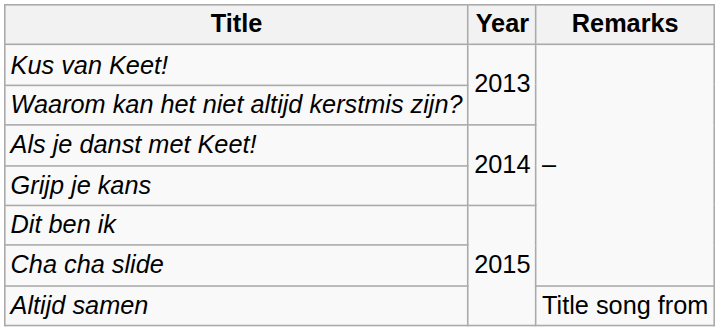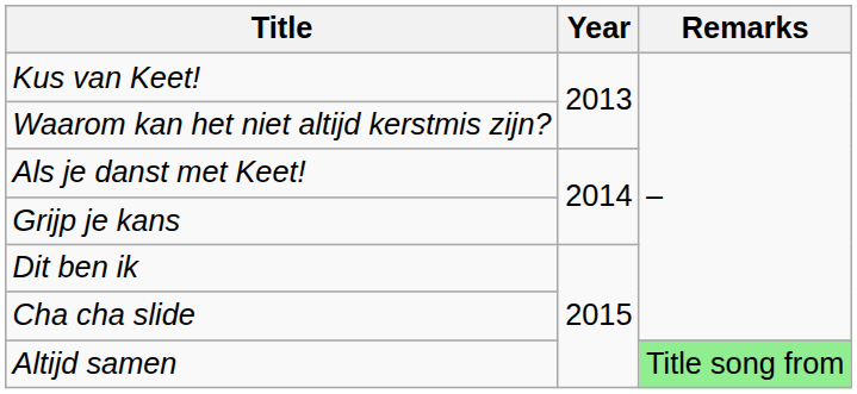Altijd samen | Remarks: no background -> lightgreen background
